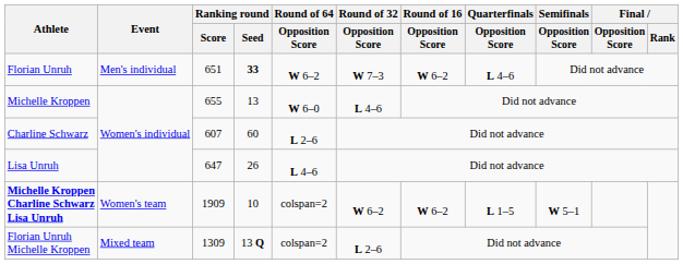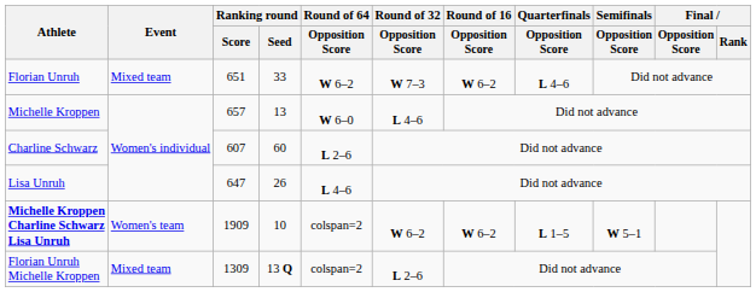Florian Unruh | Event: Men's individual -> Mixed team
Florian Unruh | Ranking round / Seed: bold -> normal
Michelle Kroppen | Ranking round / Score: 655 -> 657
